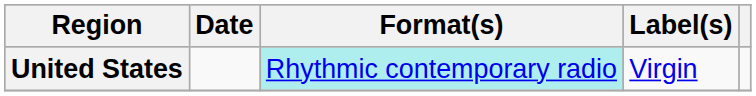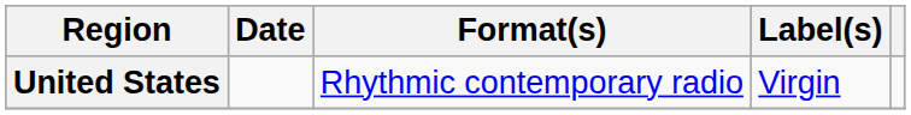United States | Format(s): paleturquoise background -> no background
